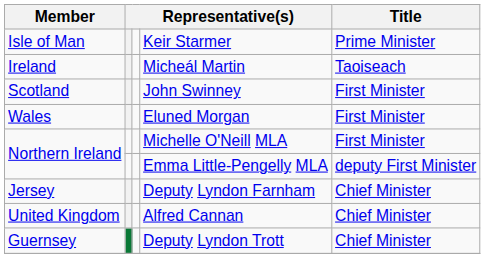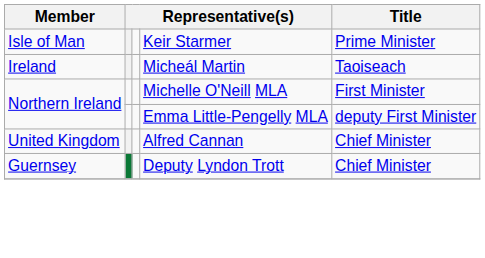- row: Scotland | John Swinney | First Minister
- row: Wales | Eluned Morgan | First Minister
- row: Jersey | Deputy Lyndon Farnham | Chief Minister
